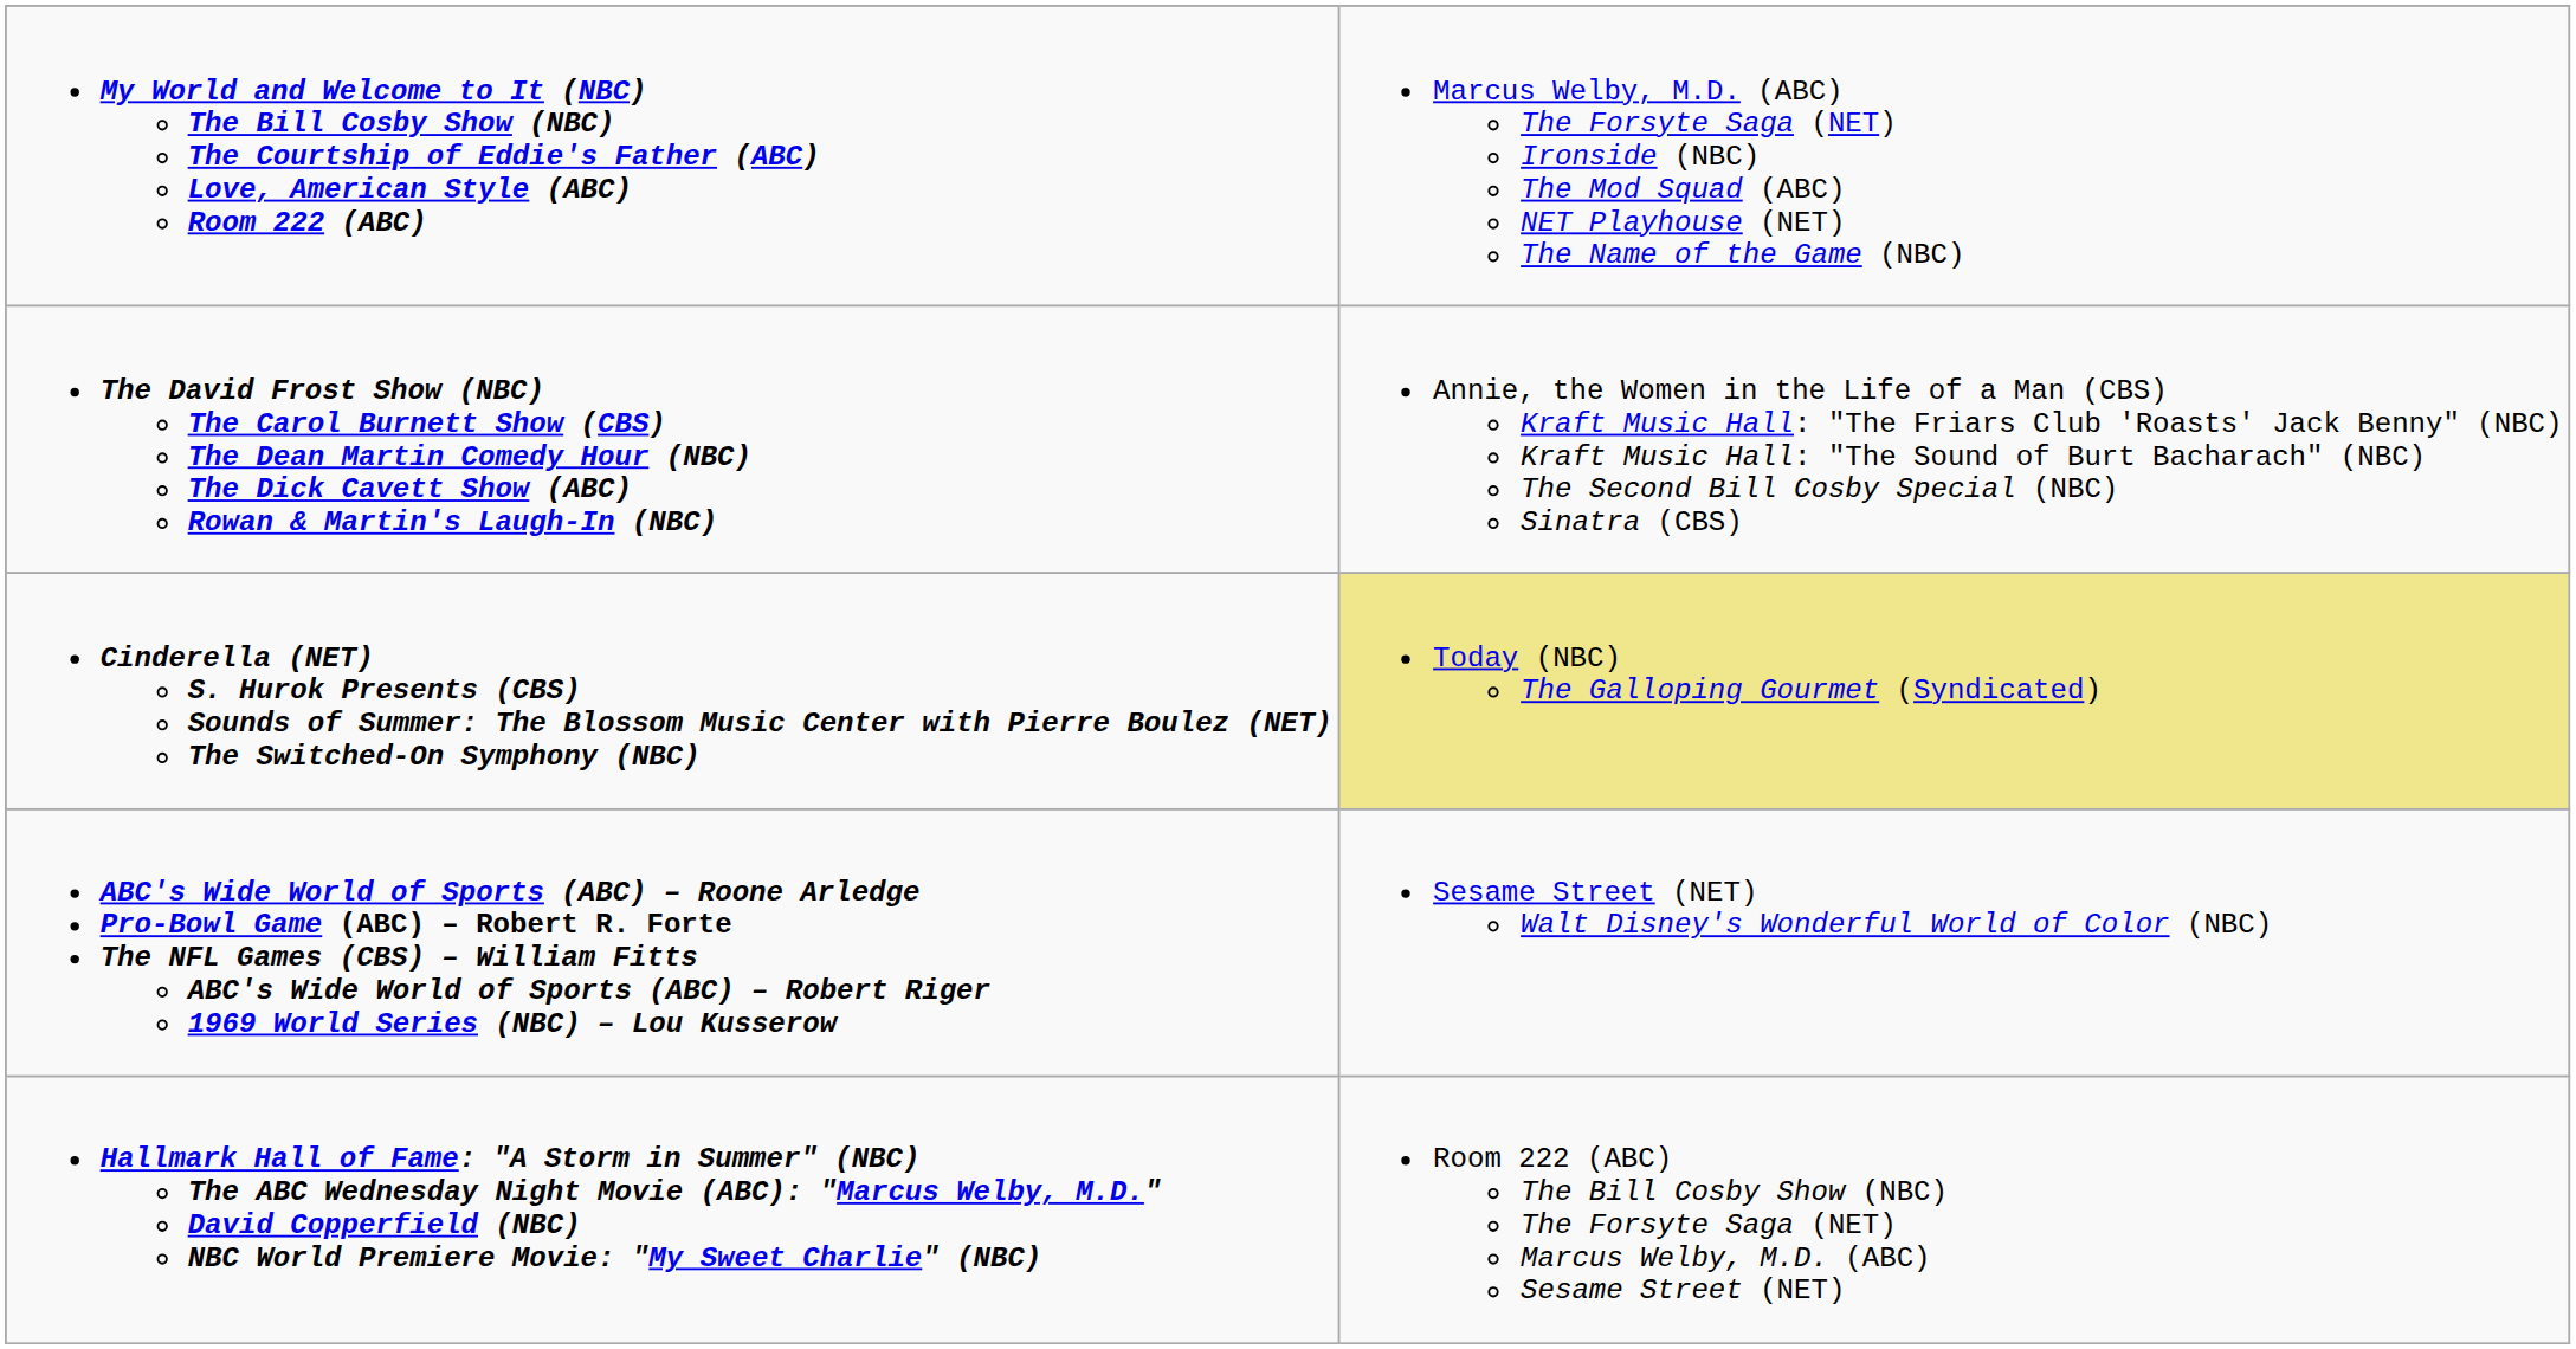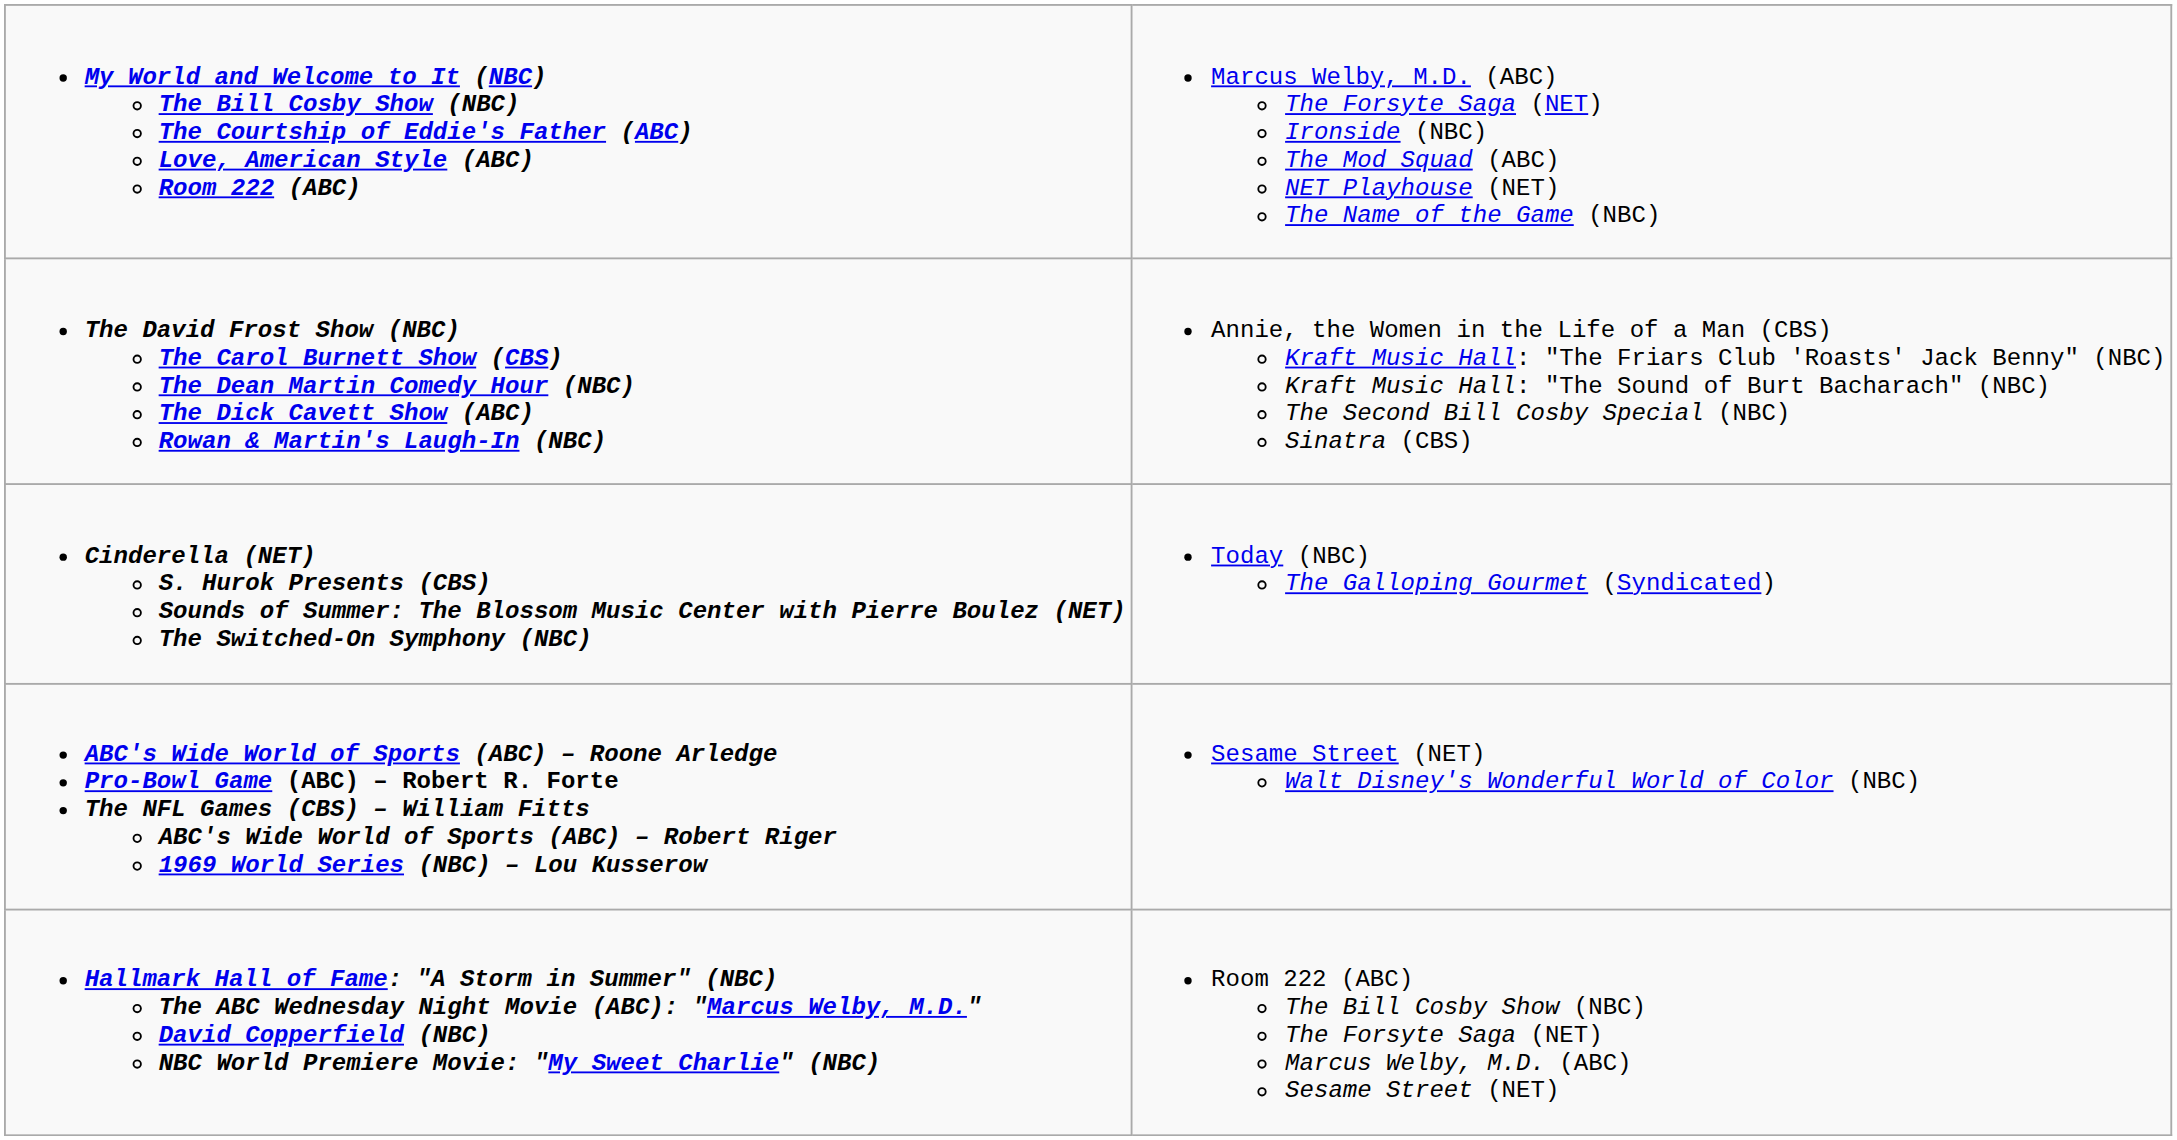row 3 | column 2: khaki background -> no background
